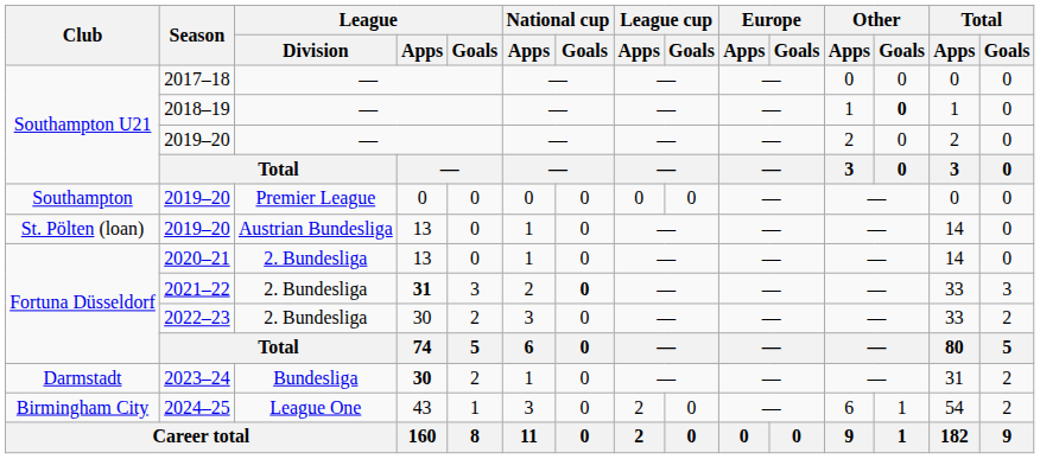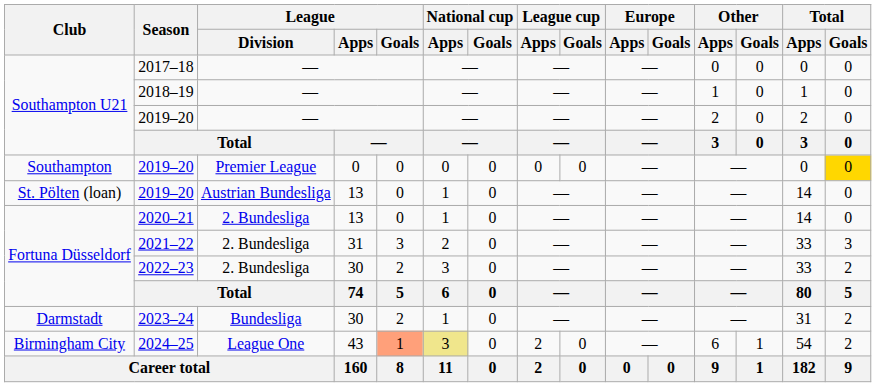2018–19 | Other / Goals: bold -> normal
Southampton / 2019–20 | Total / Goals: no background -> gold background
2021–22 | League / Apps: bold -> normal
2021–22 | National cup / Goals: bold -> normal
2023–24 | League / Apps: bold -> normal
2024–25 | League / Goals: no background -> lightsalmon background
2024–25 | National cup / Apps: no background -> khaki background
